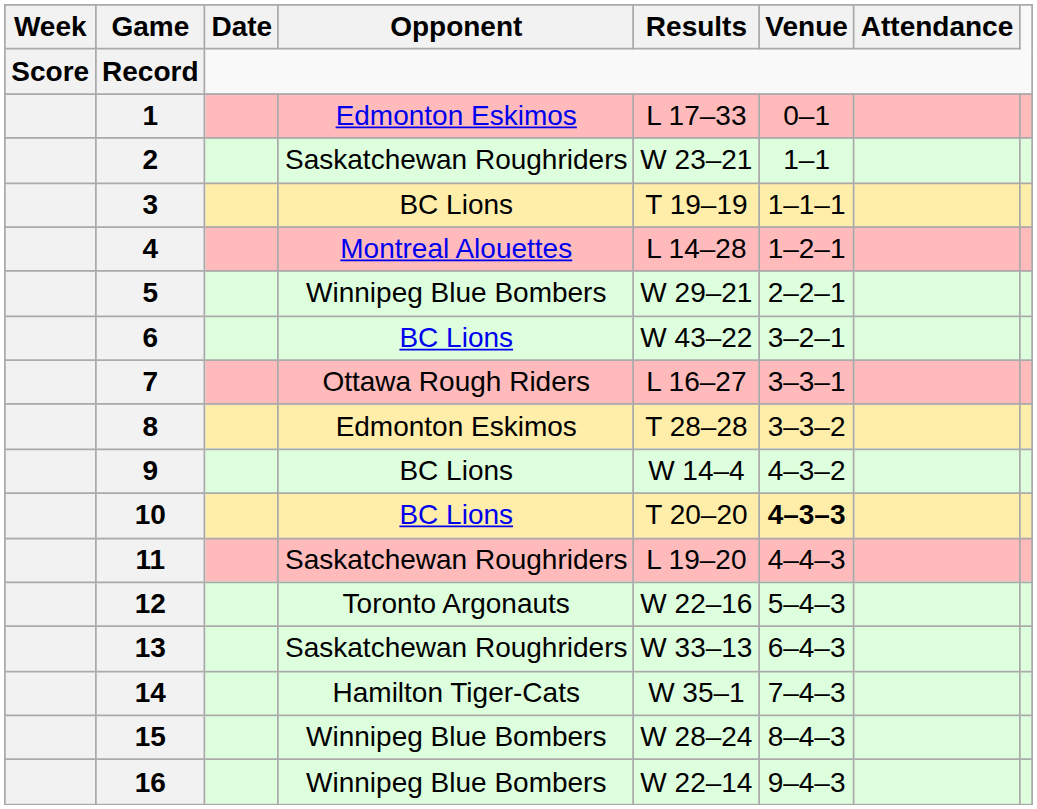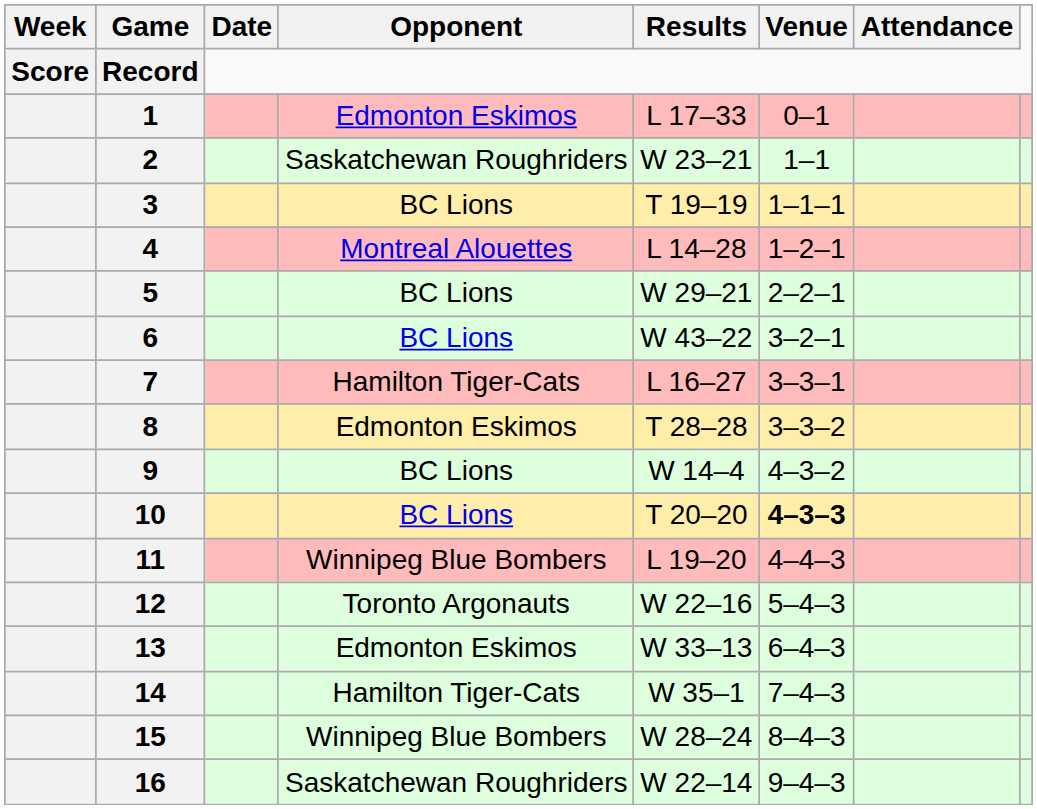5 | Opponent: Winnipeg Blue Bombers -> BC Lions
7 | Opponent: Ottawa Rough Riders -> Hamilton Tiger-Cats
11 | Opponent: Saskatchewan Roughriders -> Winnipeg Blue Bombers
13 | Opponent: Saskatchewan Roughriders -> Edmonton Eskimos
16 | Opponent: Winnipeg Blue Bombers -> Saskatchewan Roughriders
